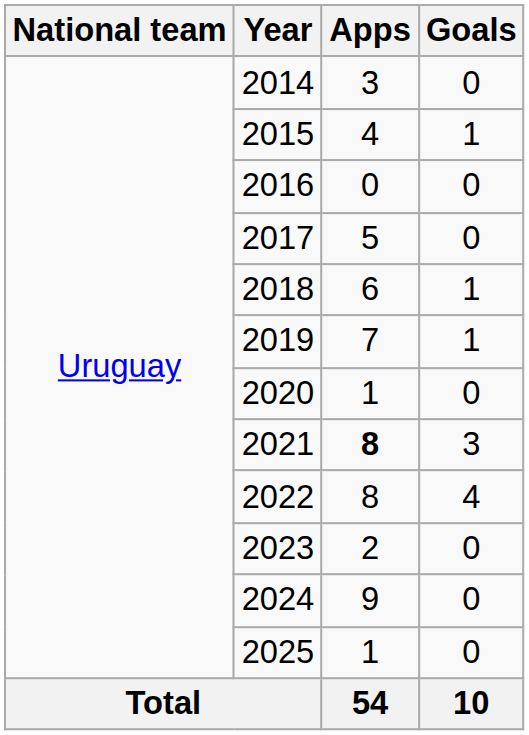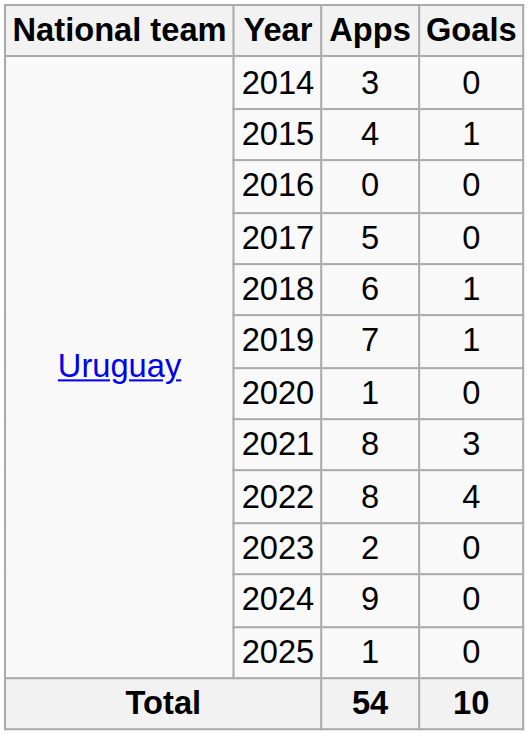2021 | Apps: bold -> normal
